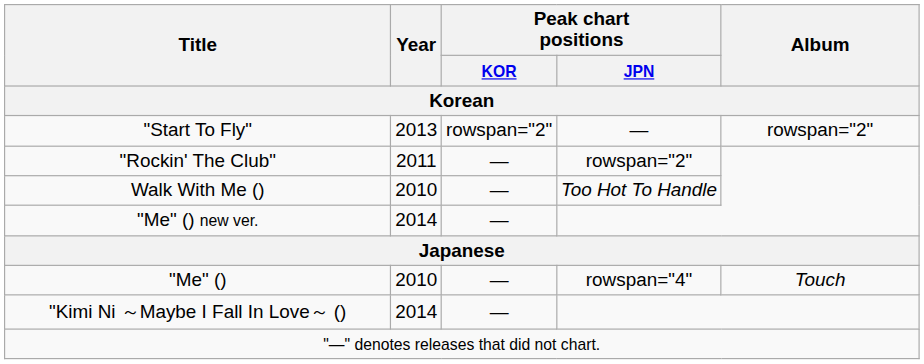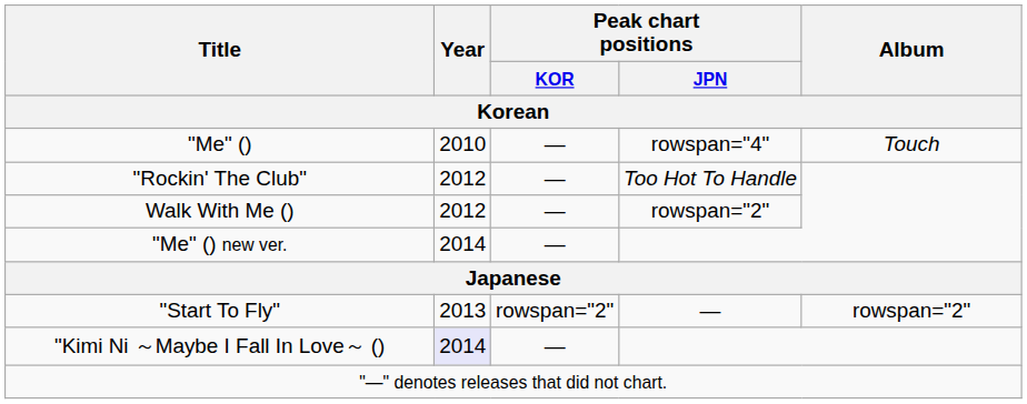rows swapped: "Me" () <-> "Start To Fly"
"Rockin' The Club" | Year: 2011 -> 2012
"Rockin' The Club" | Peak chart positions / JPN: rowspan="2" -> Too Hot To Handle
Walk With Me () | Year: 2010 -> 2012
Walk With Me () | Peak chart positions / JPN: Too Hot To Handle -> rowspan="2"
"Kimi Ni ～Maybe I Fall In Love～ () | Year: no background -> lavender background
